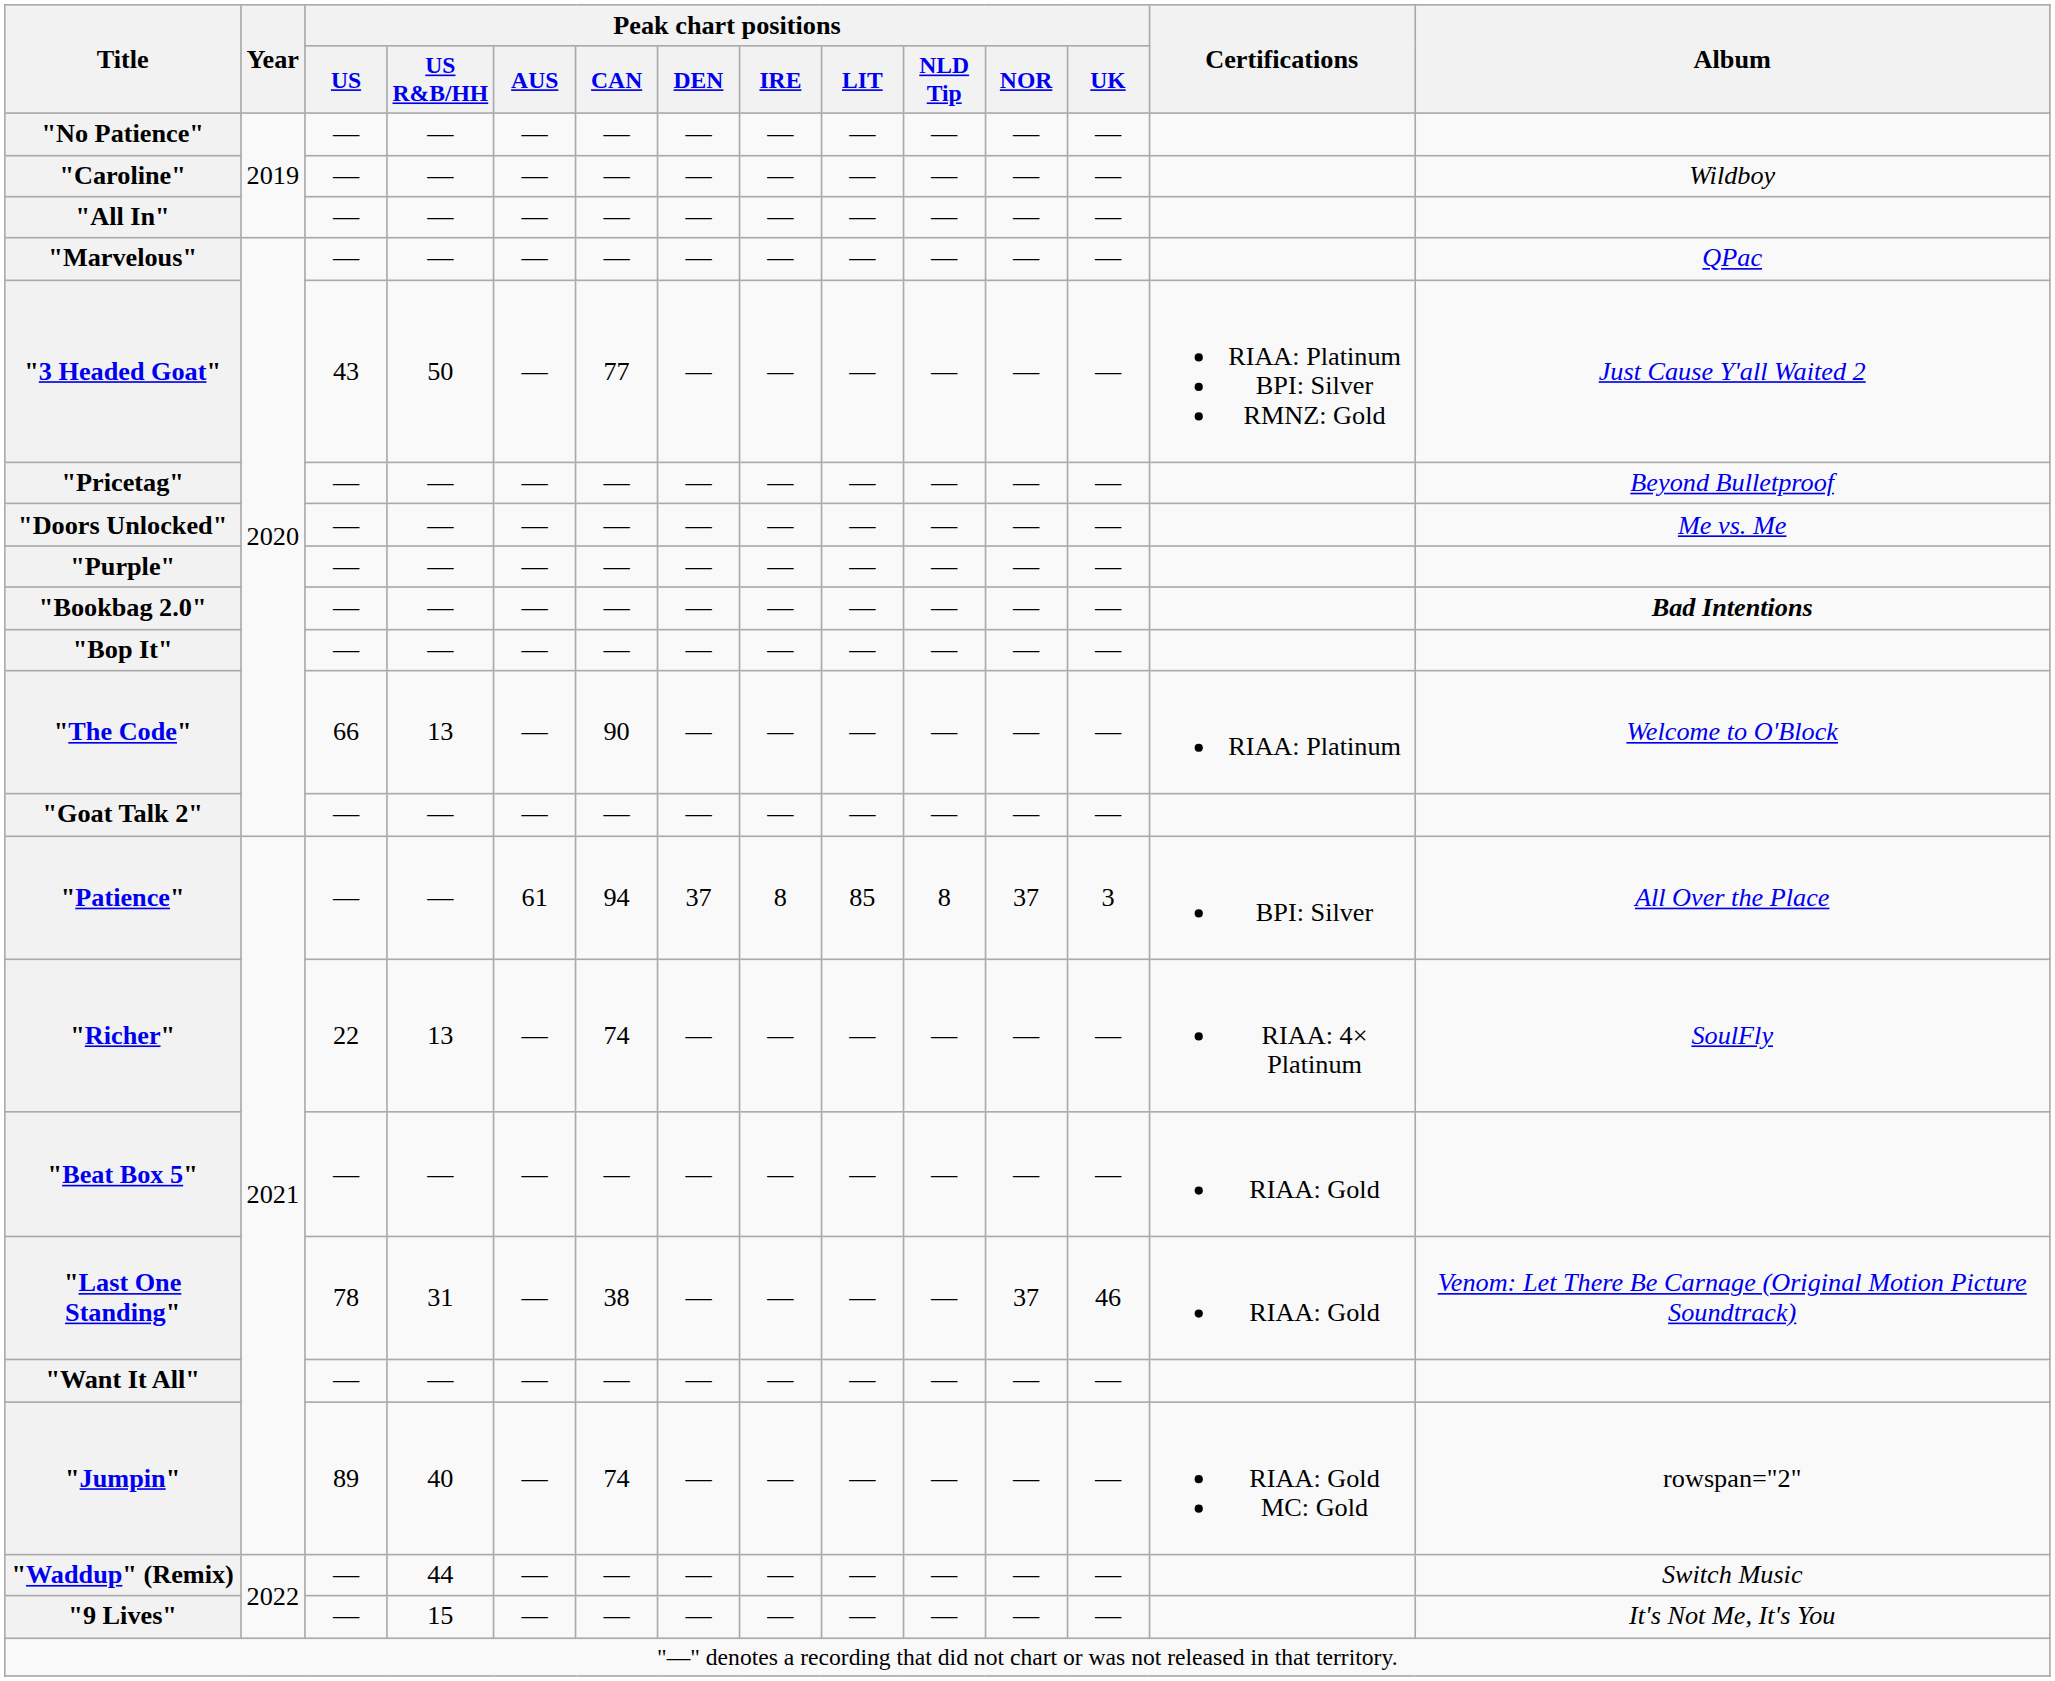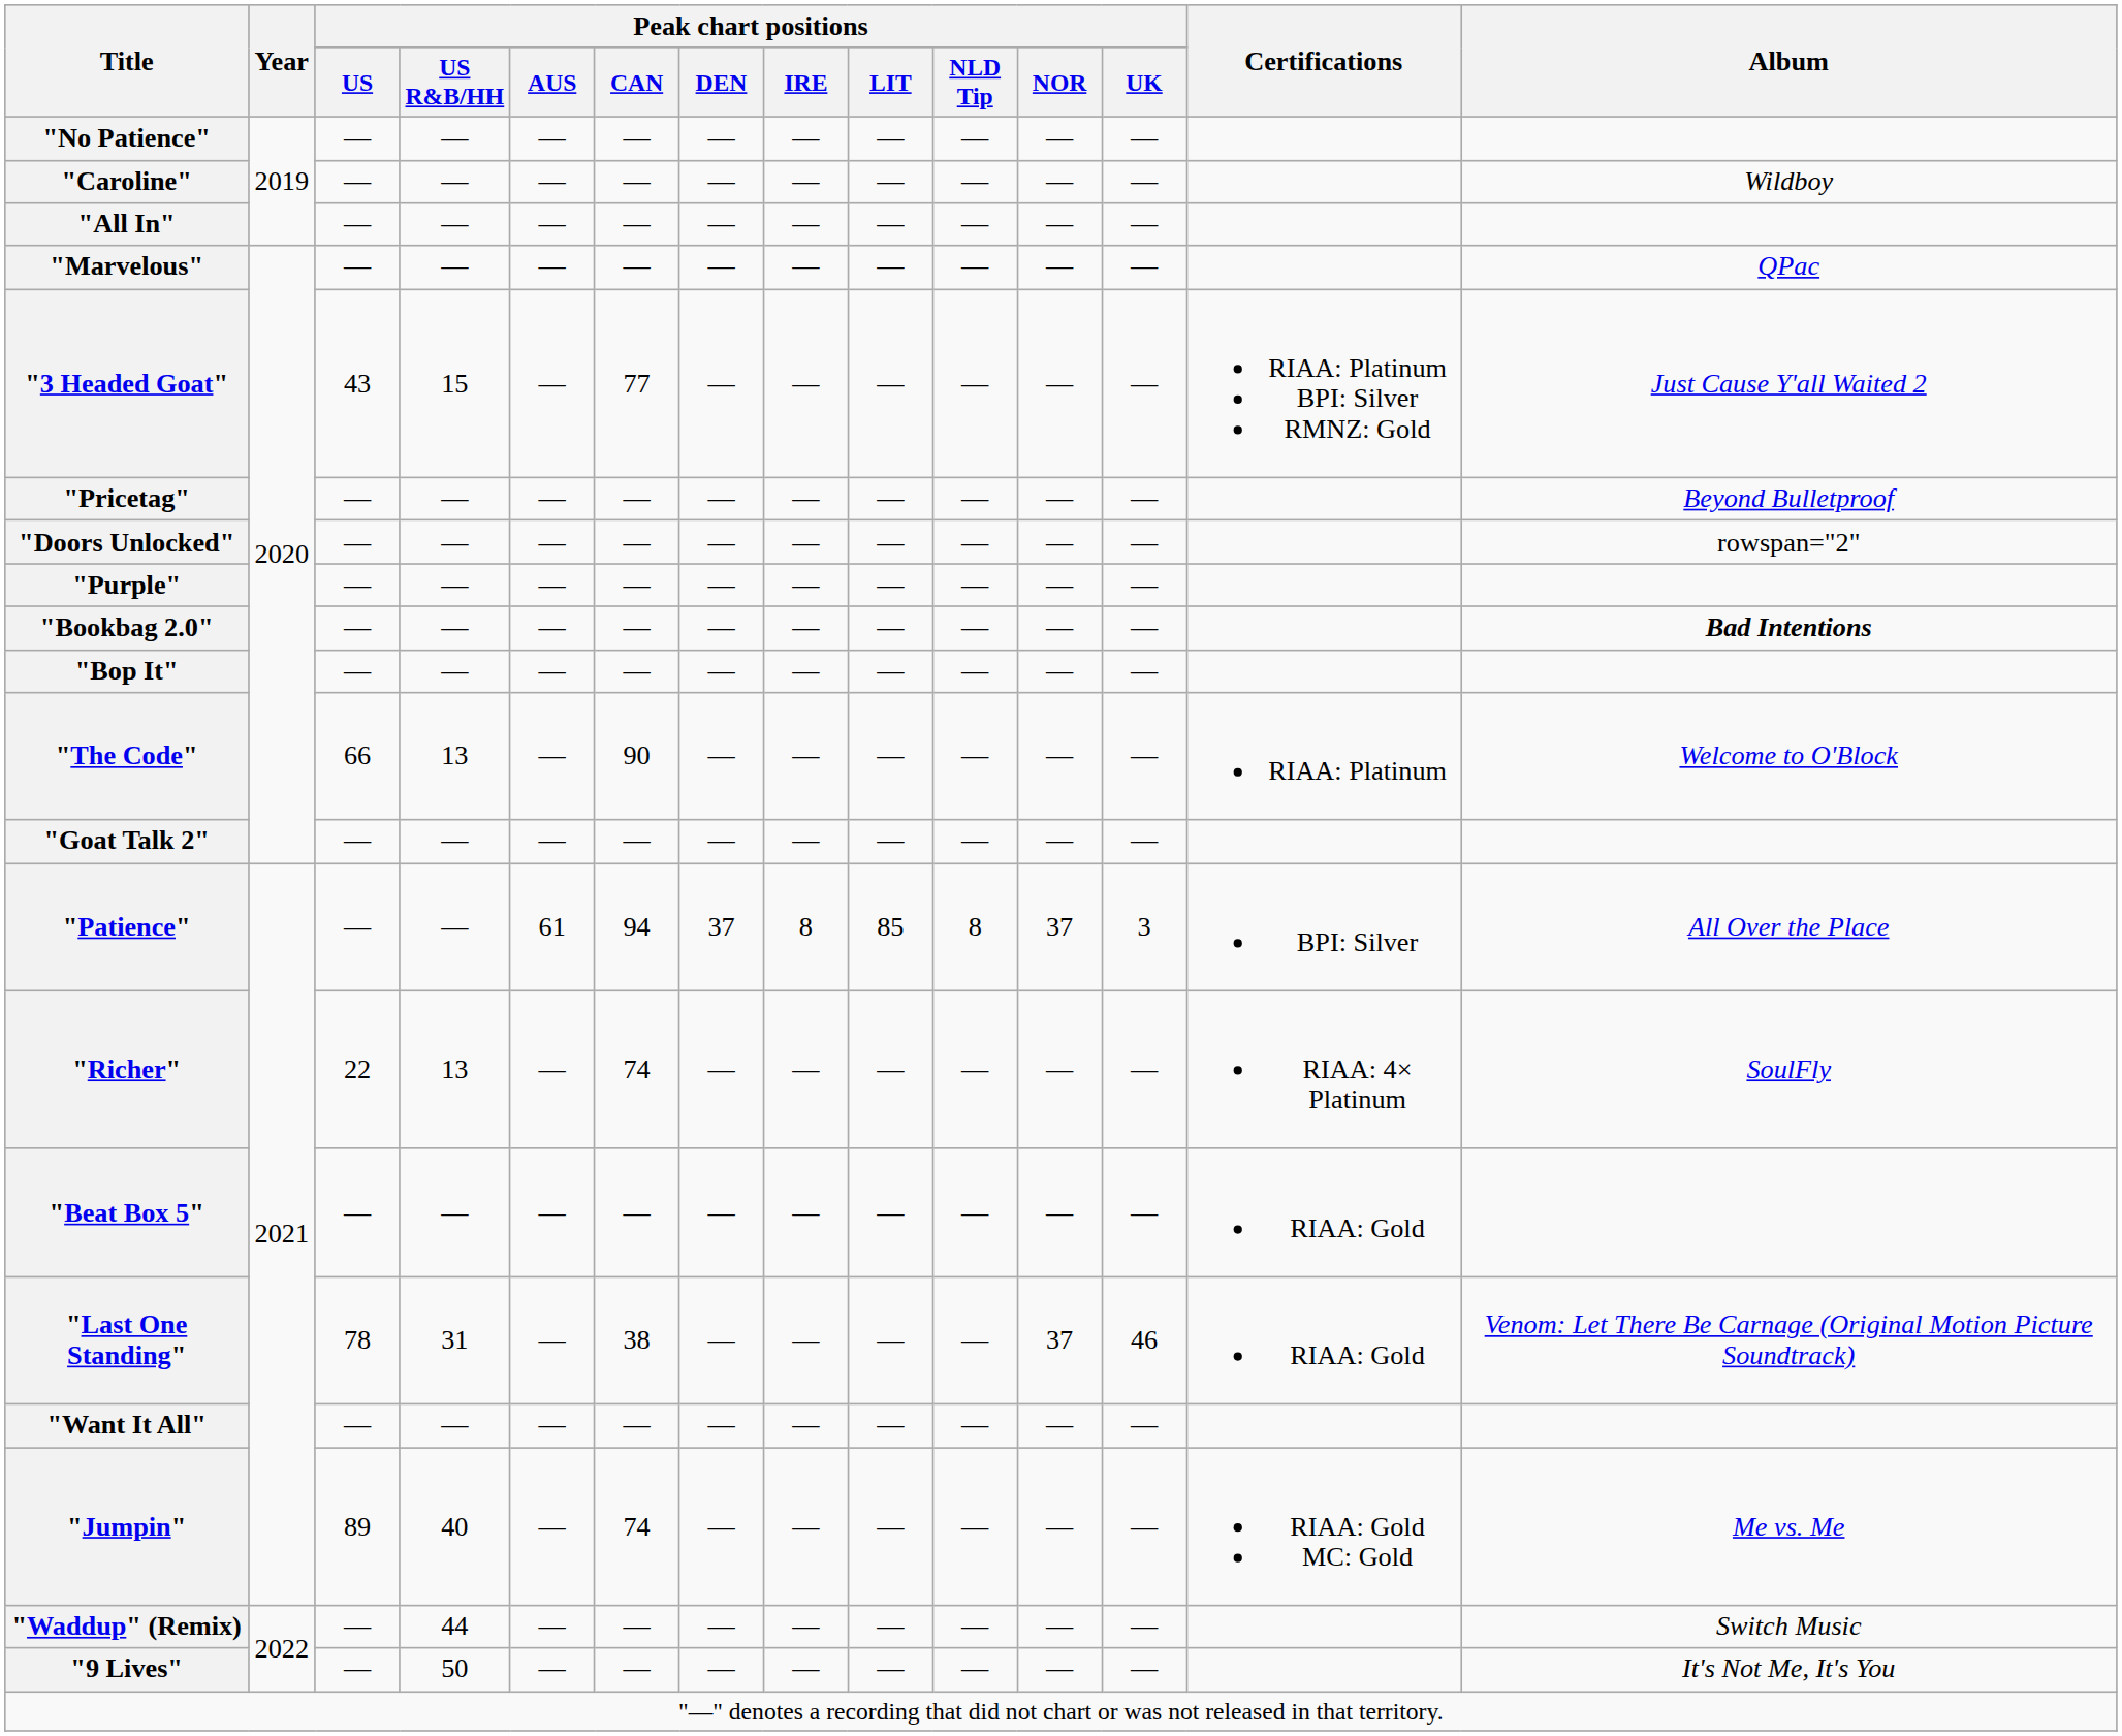"3 Headed Goat" | Peak chart positions / US R&B/HH: 50 -> 15
"Doors Unlocked" | Album: Me vs. Me -> rowspan="2"
"Jumpin" | Album: rowspan="2" -> Me vs. Me
"9 Lives" | Peak chart positions / US R&B/HH: 15 -> 50
